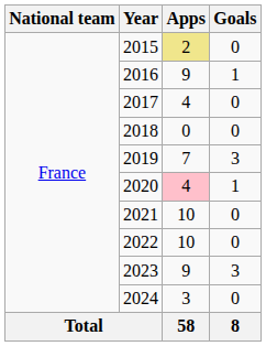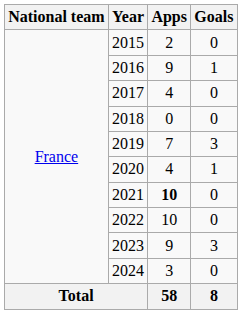2015 | Apps: khaki background -> no background
2020 | Apps: pink background -> no background
2021 | Apps: normal -> bold
